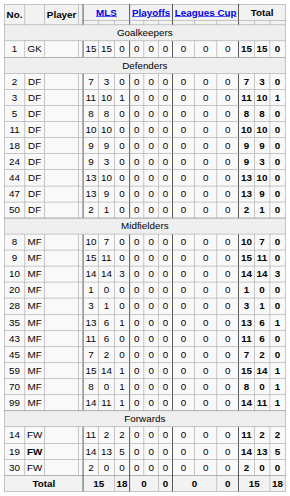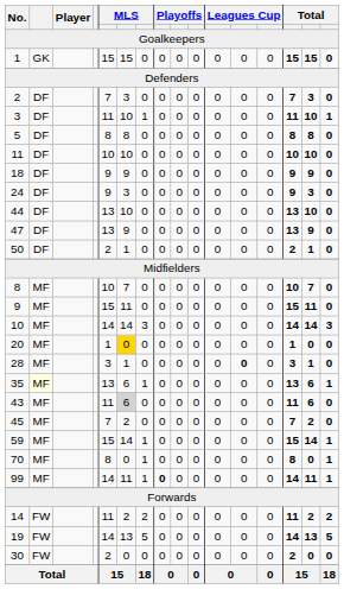20 | column 6: no background -> gold background
28 | column 12: normal -> bold
35 | column 2: no background -> lightyellow background
43 | column 6: no background -> lightgrey background
99 | column 8: normal -> bold
19 | column 2: bold -> normal
